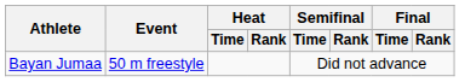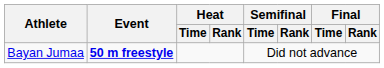Bayan Jumaa | Event: normal -> bold
